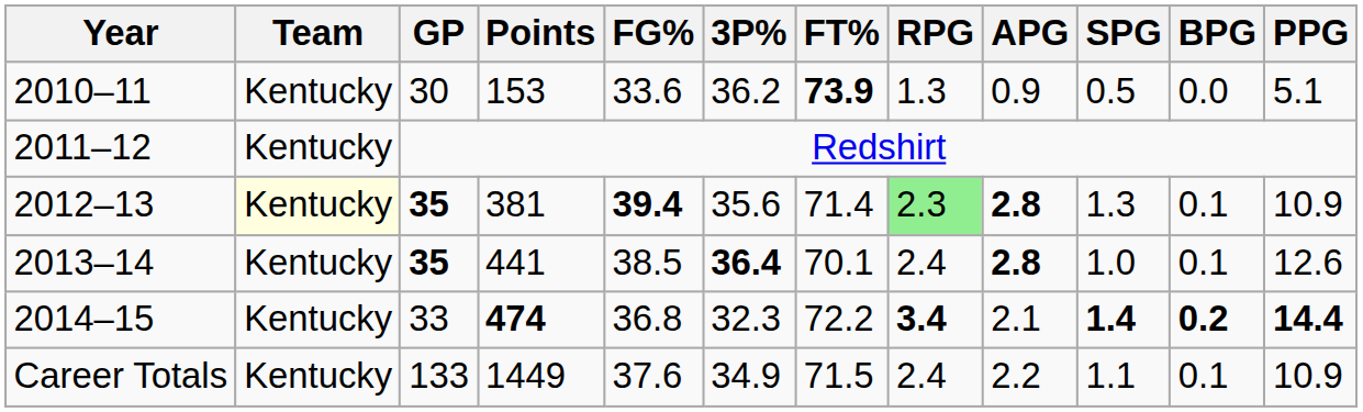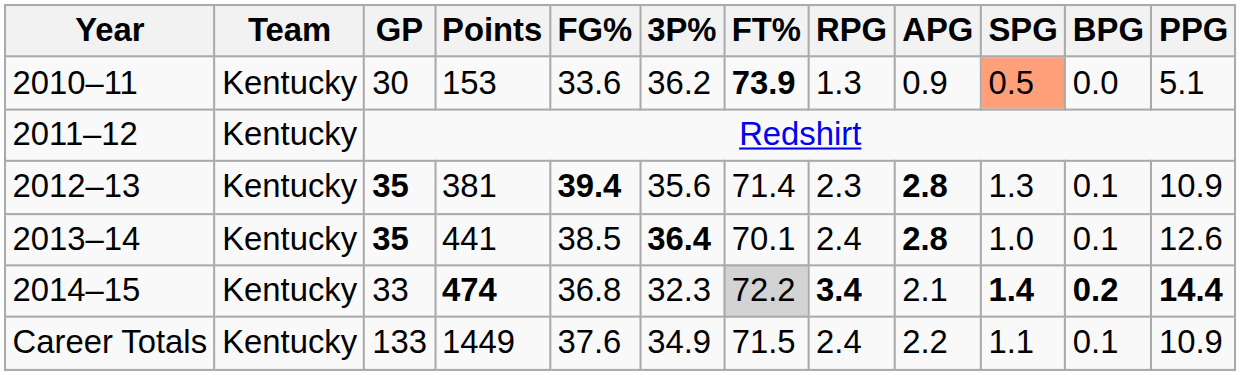2010–11 | SPG: no background -> lightsalmon background
2012–13 | Team: lightyellow background -> no background
2012–13 | RPG: lightgreen background -> no background
2014–15 | FT%: no background -> lightgrey background
